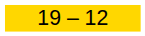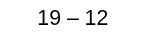row 1 | column 1: gold background -> no background
